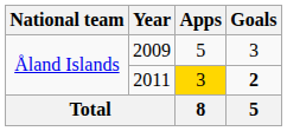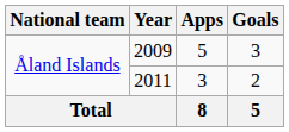2011 | Apps: gold background -> no background
2011 | Goals: bold -> normal
